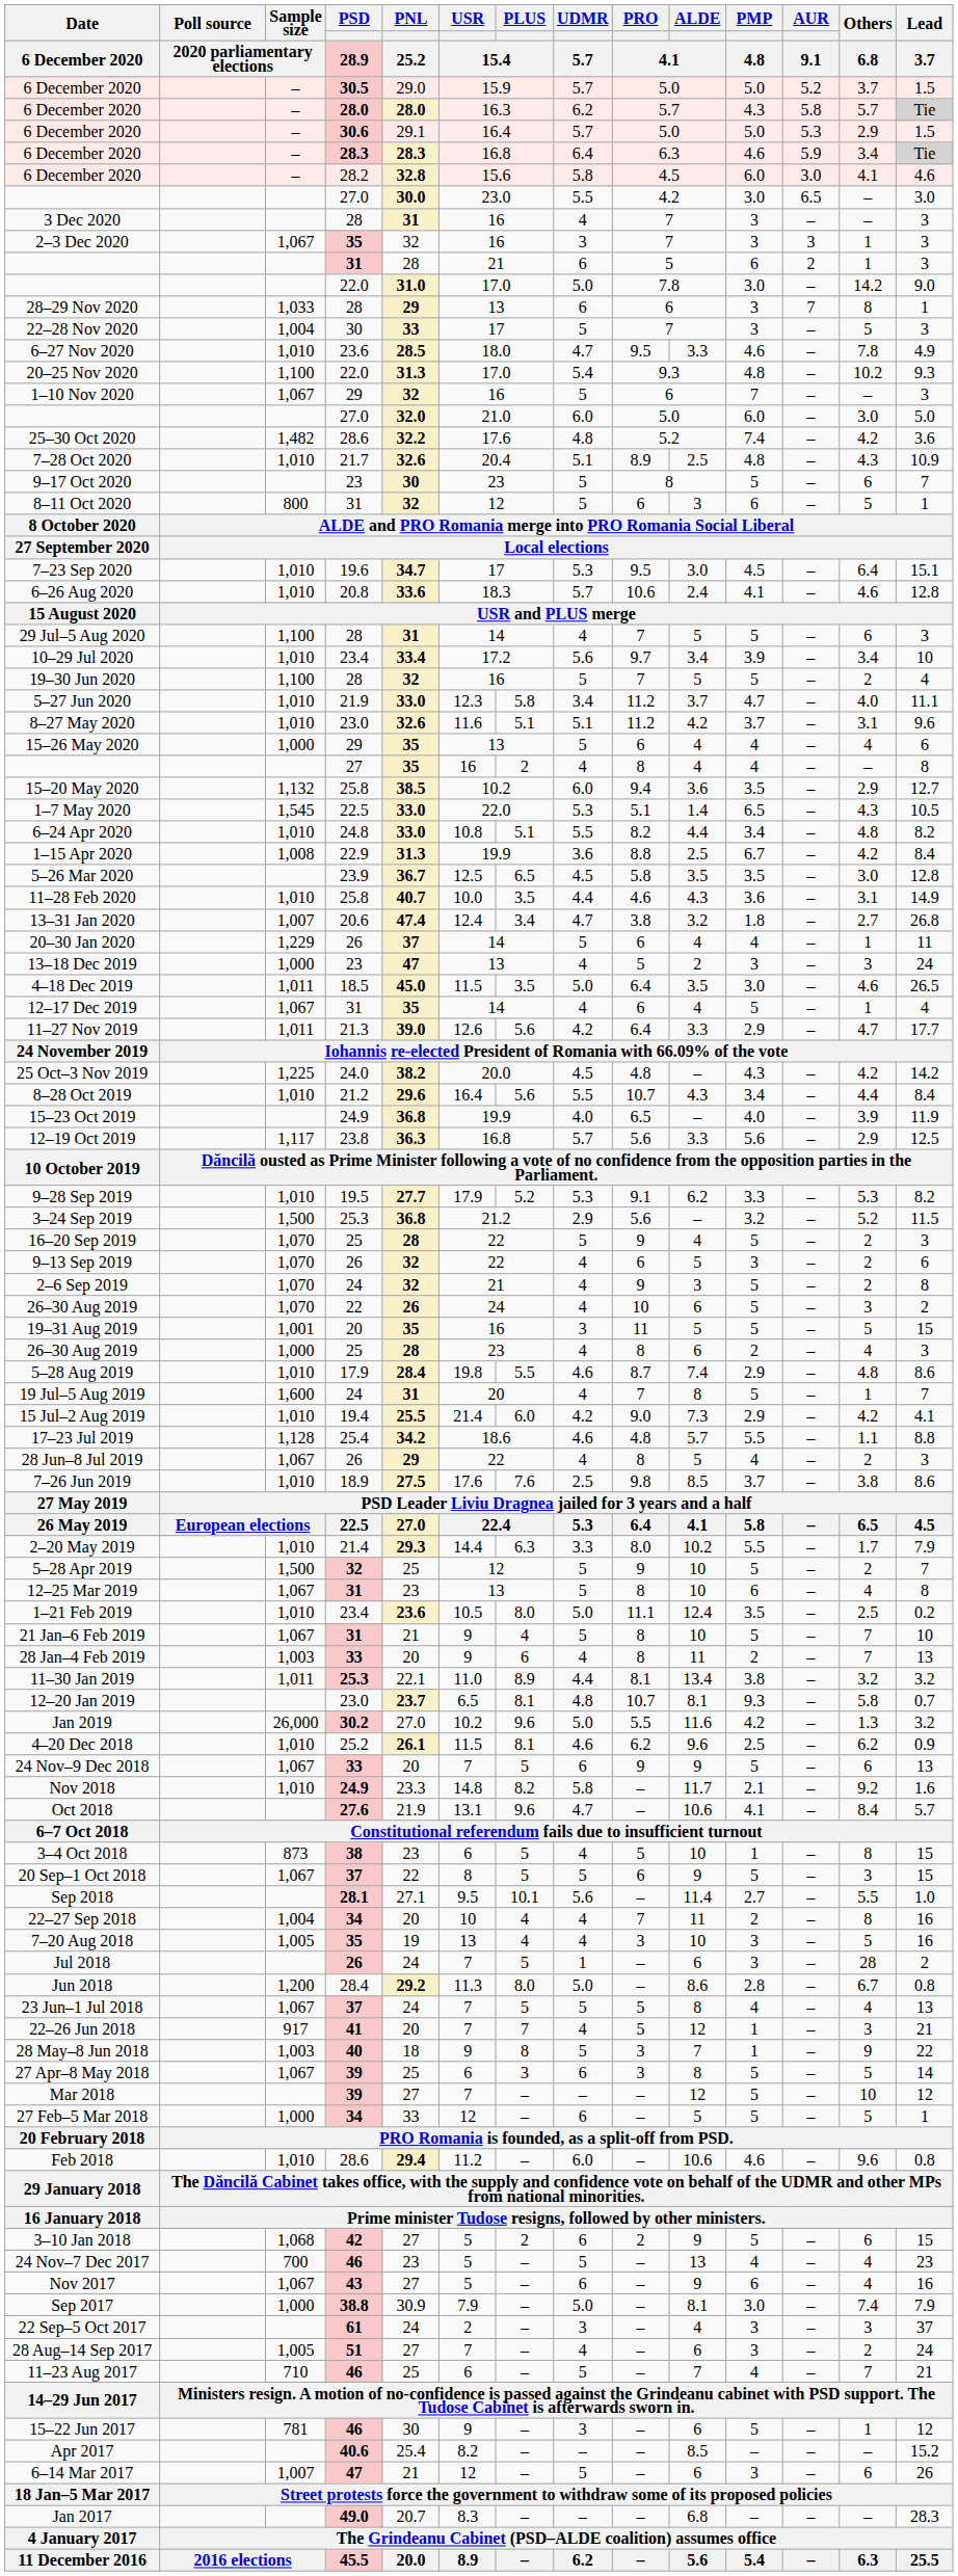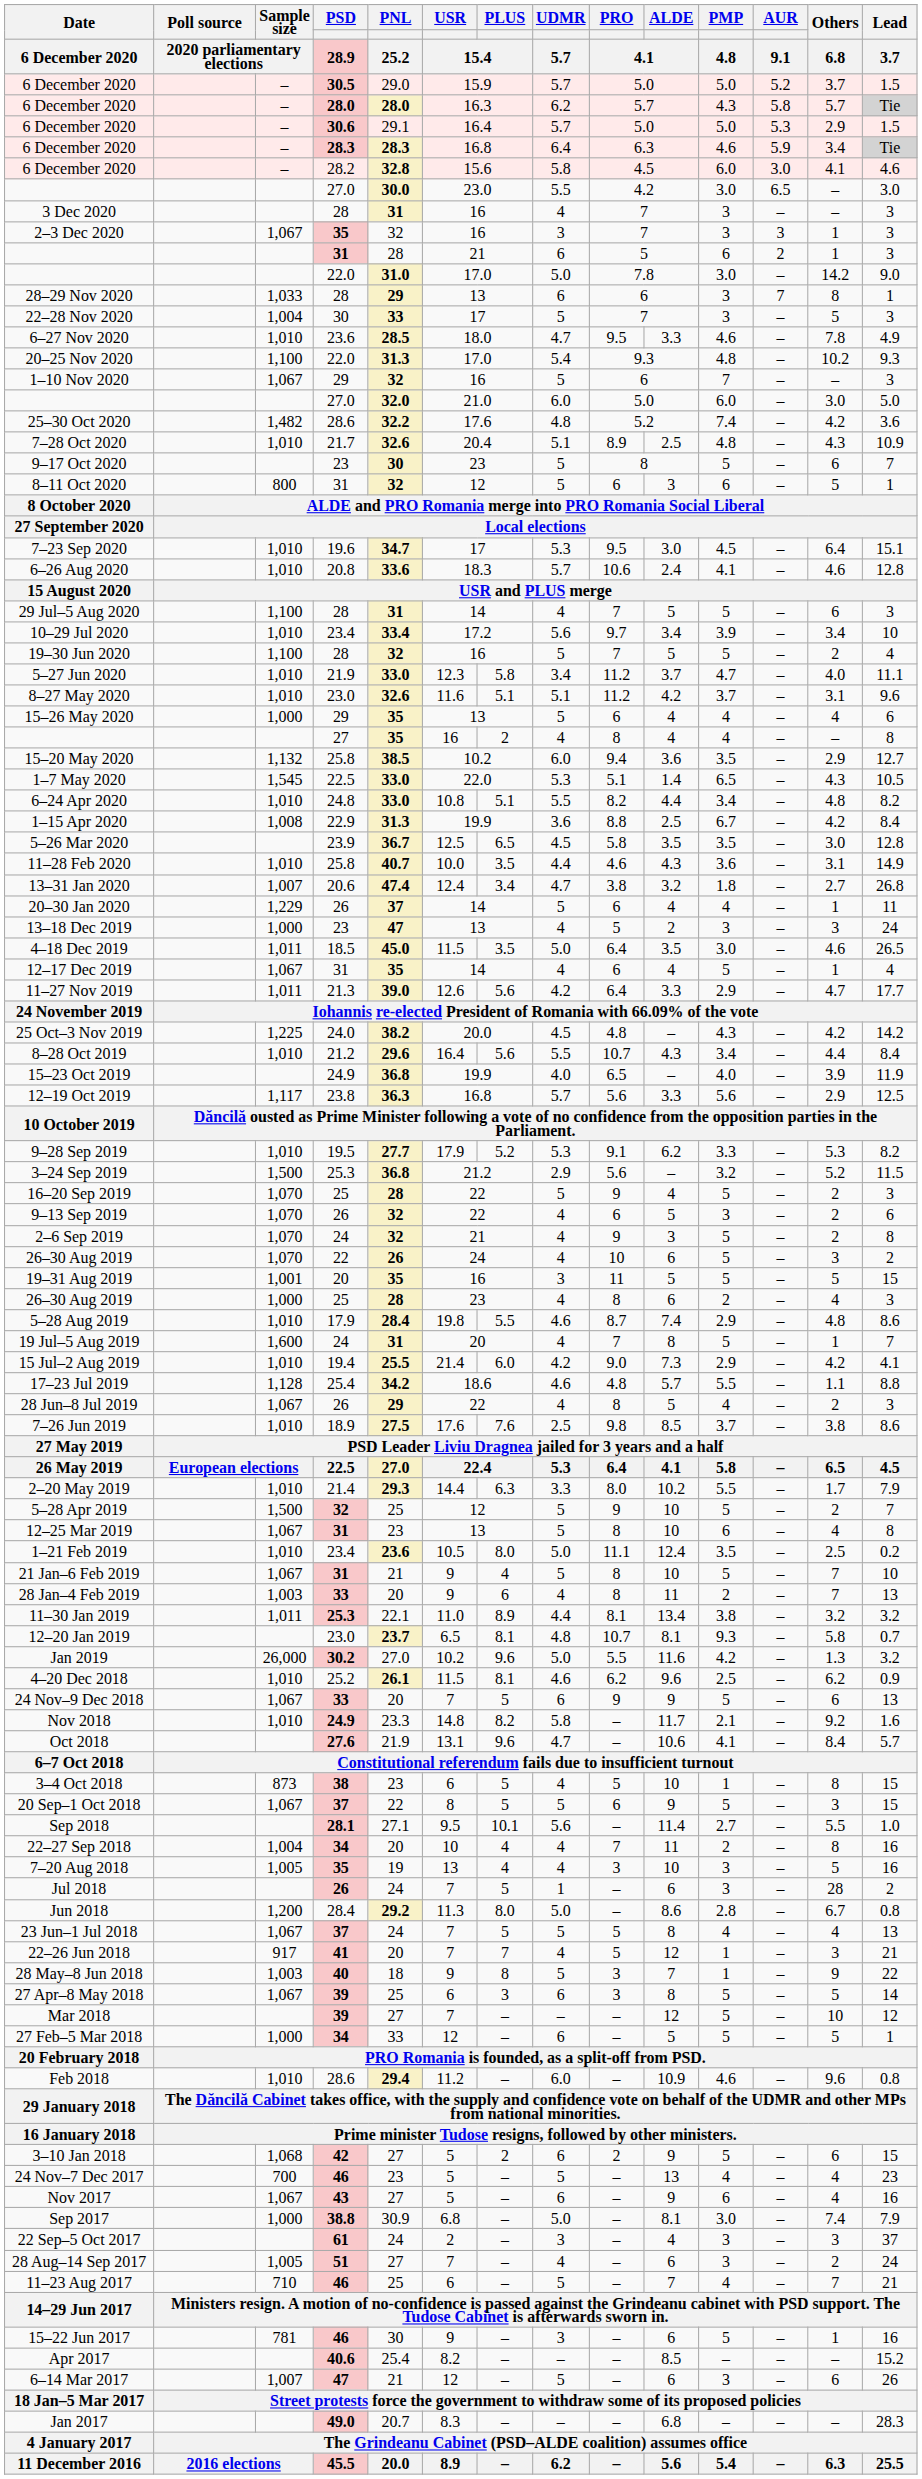Feb 2018 | ALDE / 4.1: 10.6 -> 10.9
Sep 2017 | USR / 15.4: 7.9 -> 6.8
15–22 Jun 2017 | Lead / 3.7: 12 -> 16
